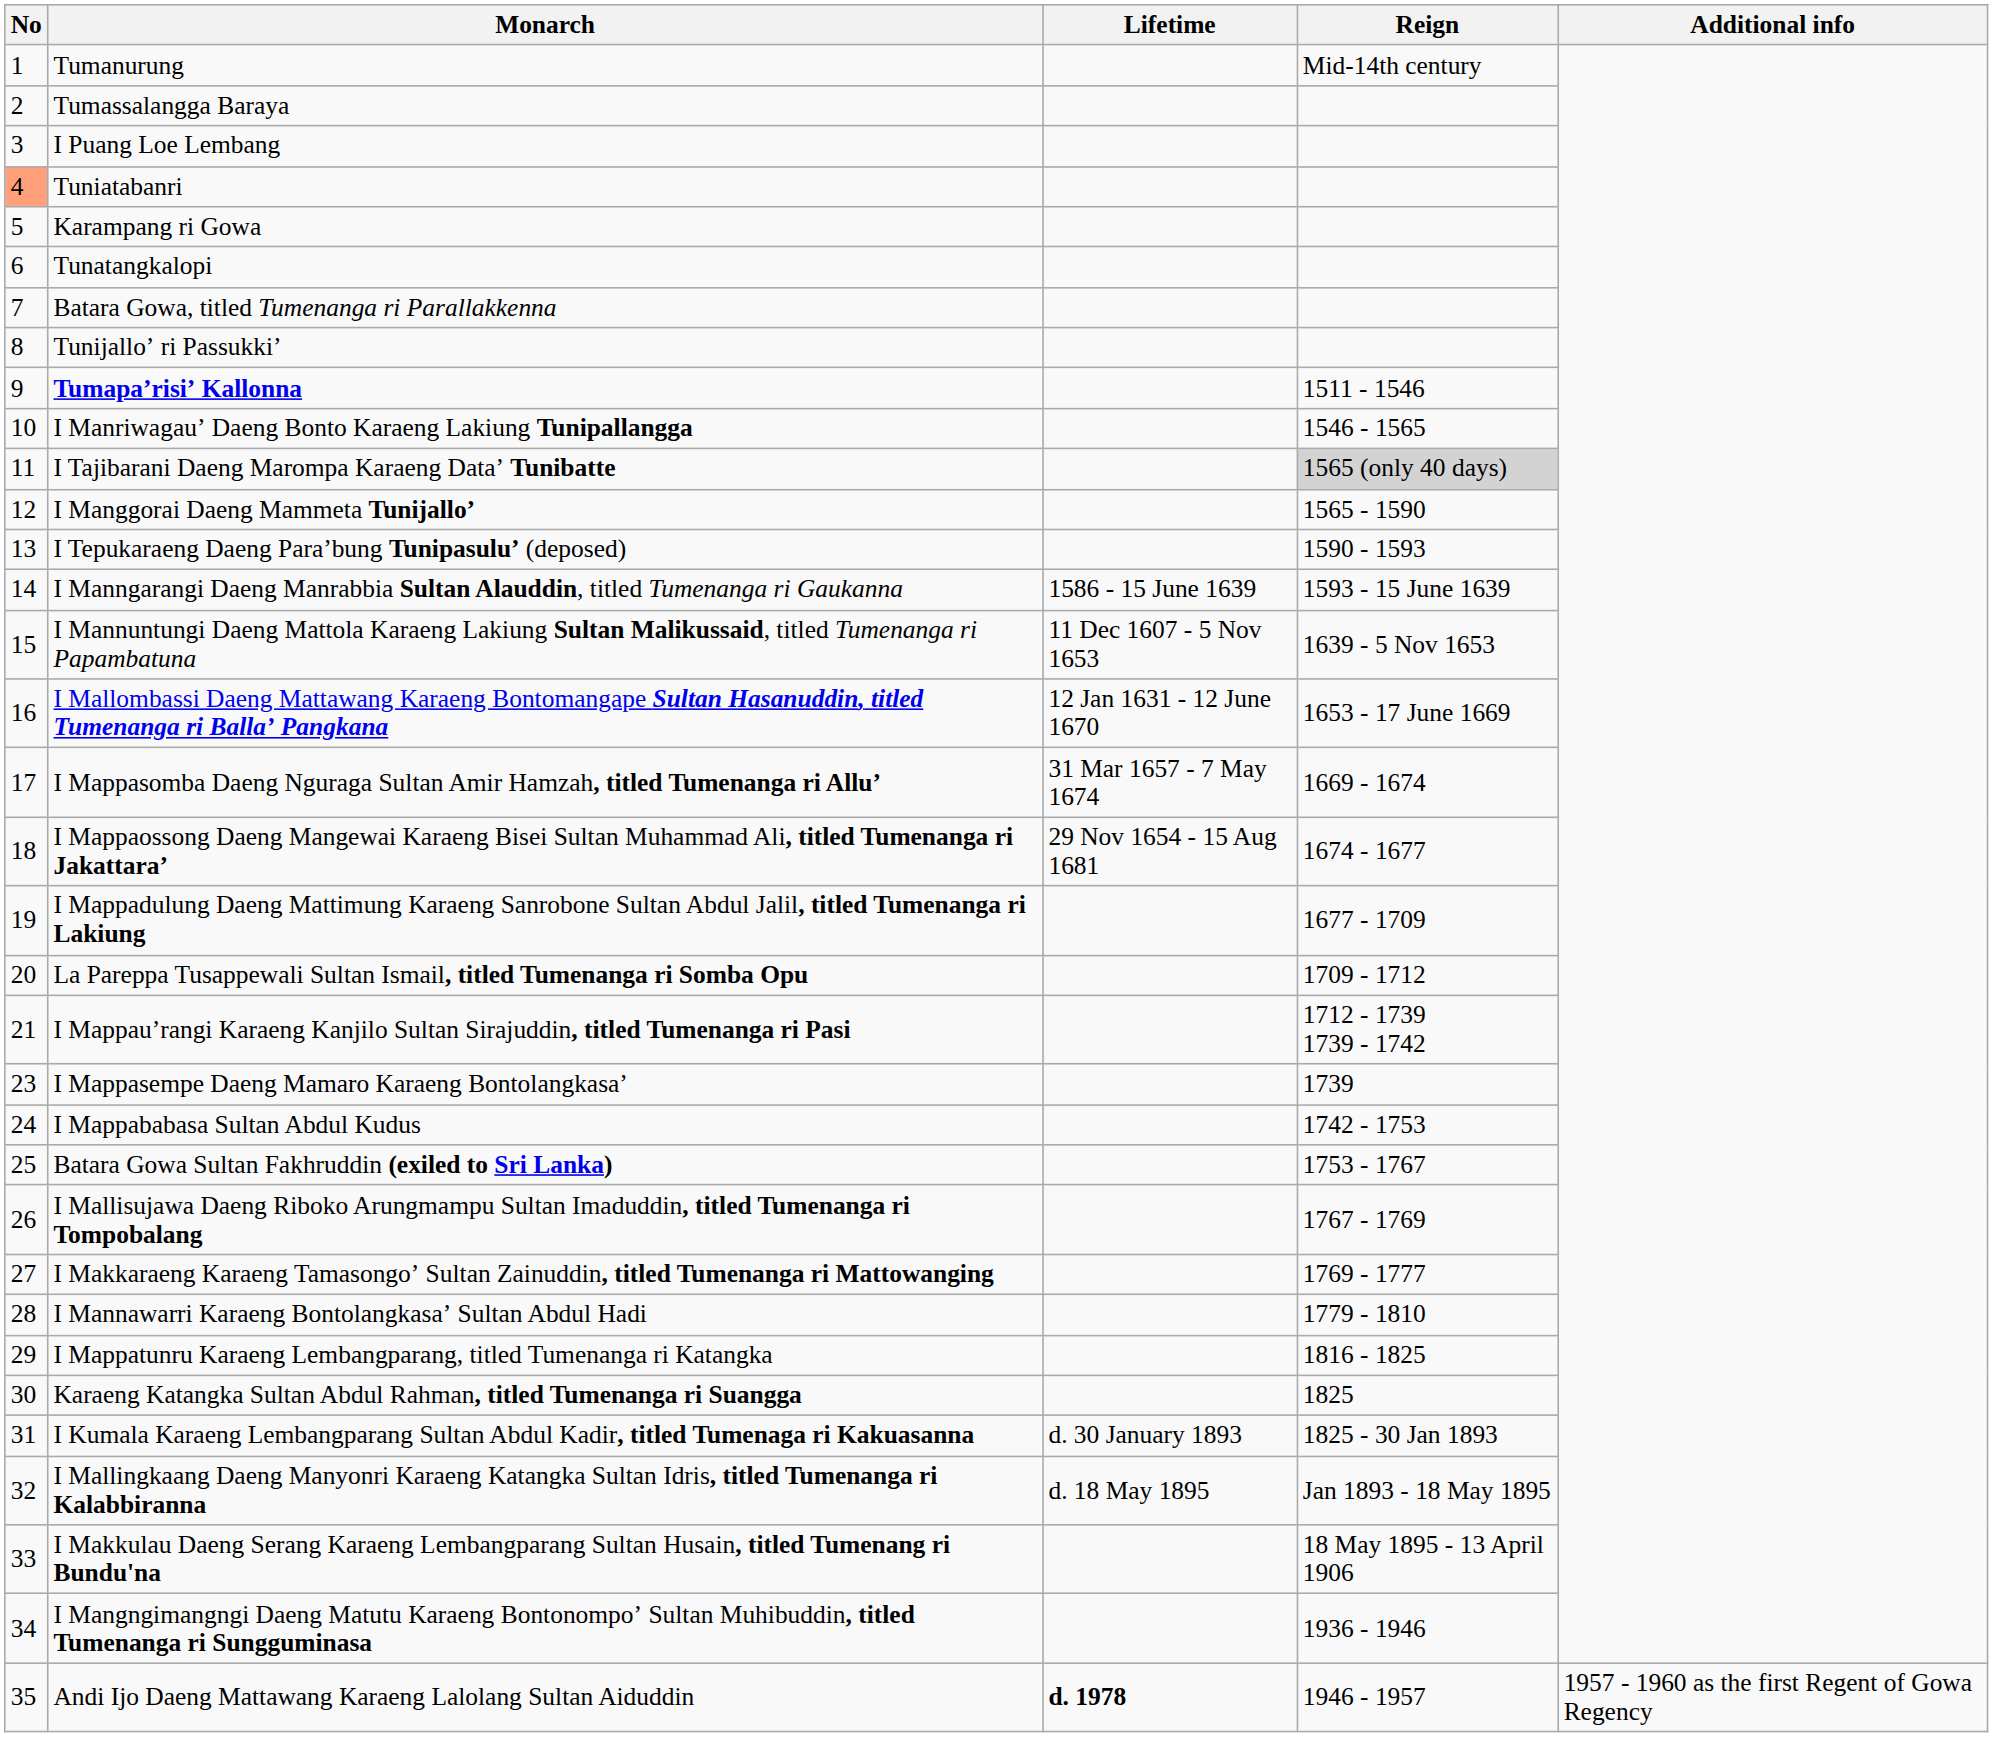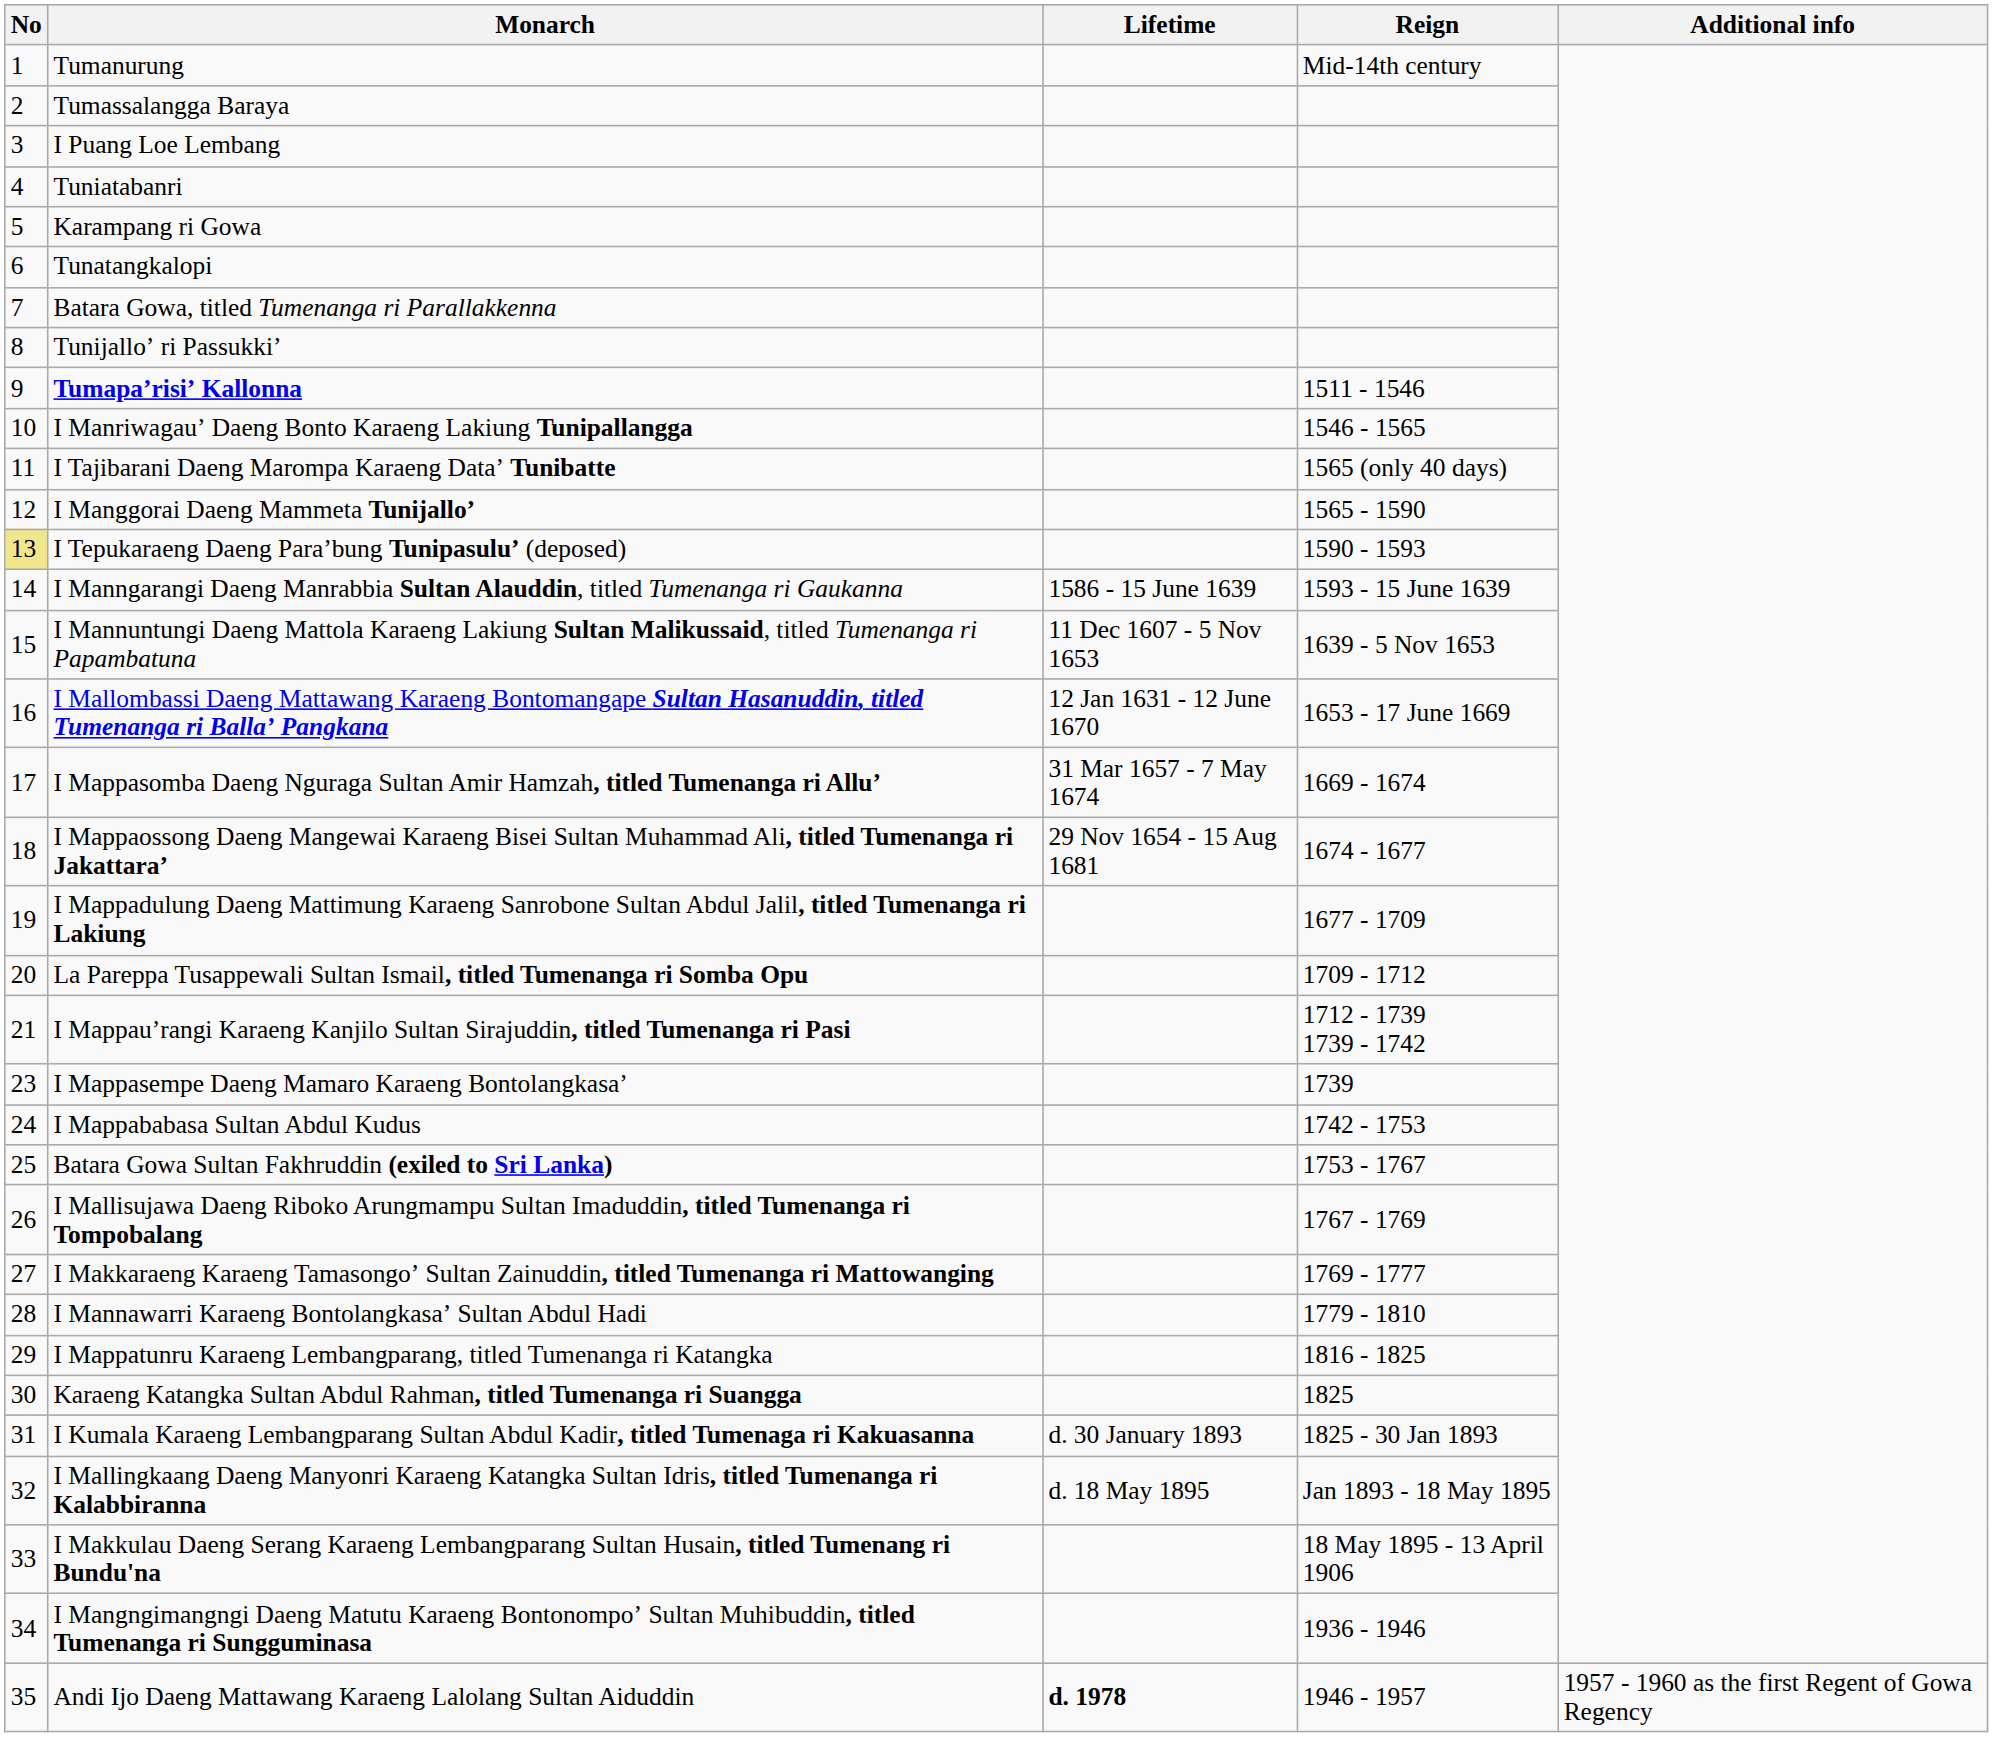Tuniatabanri | No: lightsalmon background -> no background
I Tajibarani Daeng Marompa Karaeng Dataʼ Tunibatte | Reign: lightgrey background -> no background
I Tepukaraeng Daeng Paraʼbung Tunipasuluʼ (deposed) | No: no background -> khaki background
